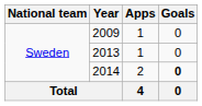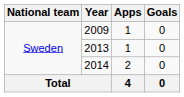2014 | Goals: bold -> normal
